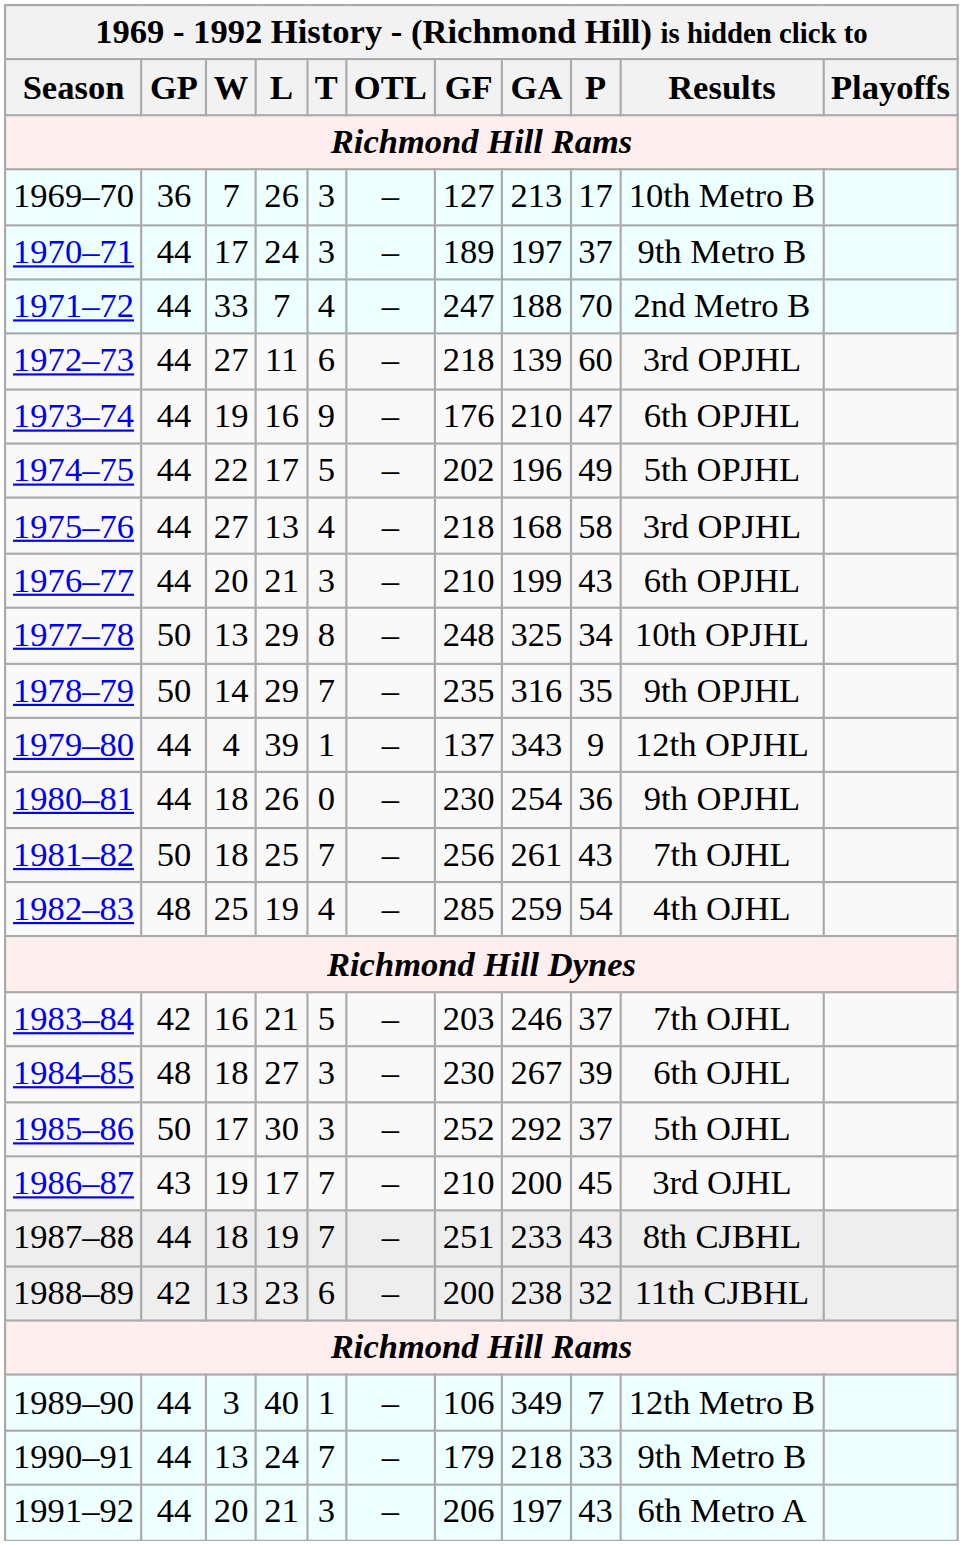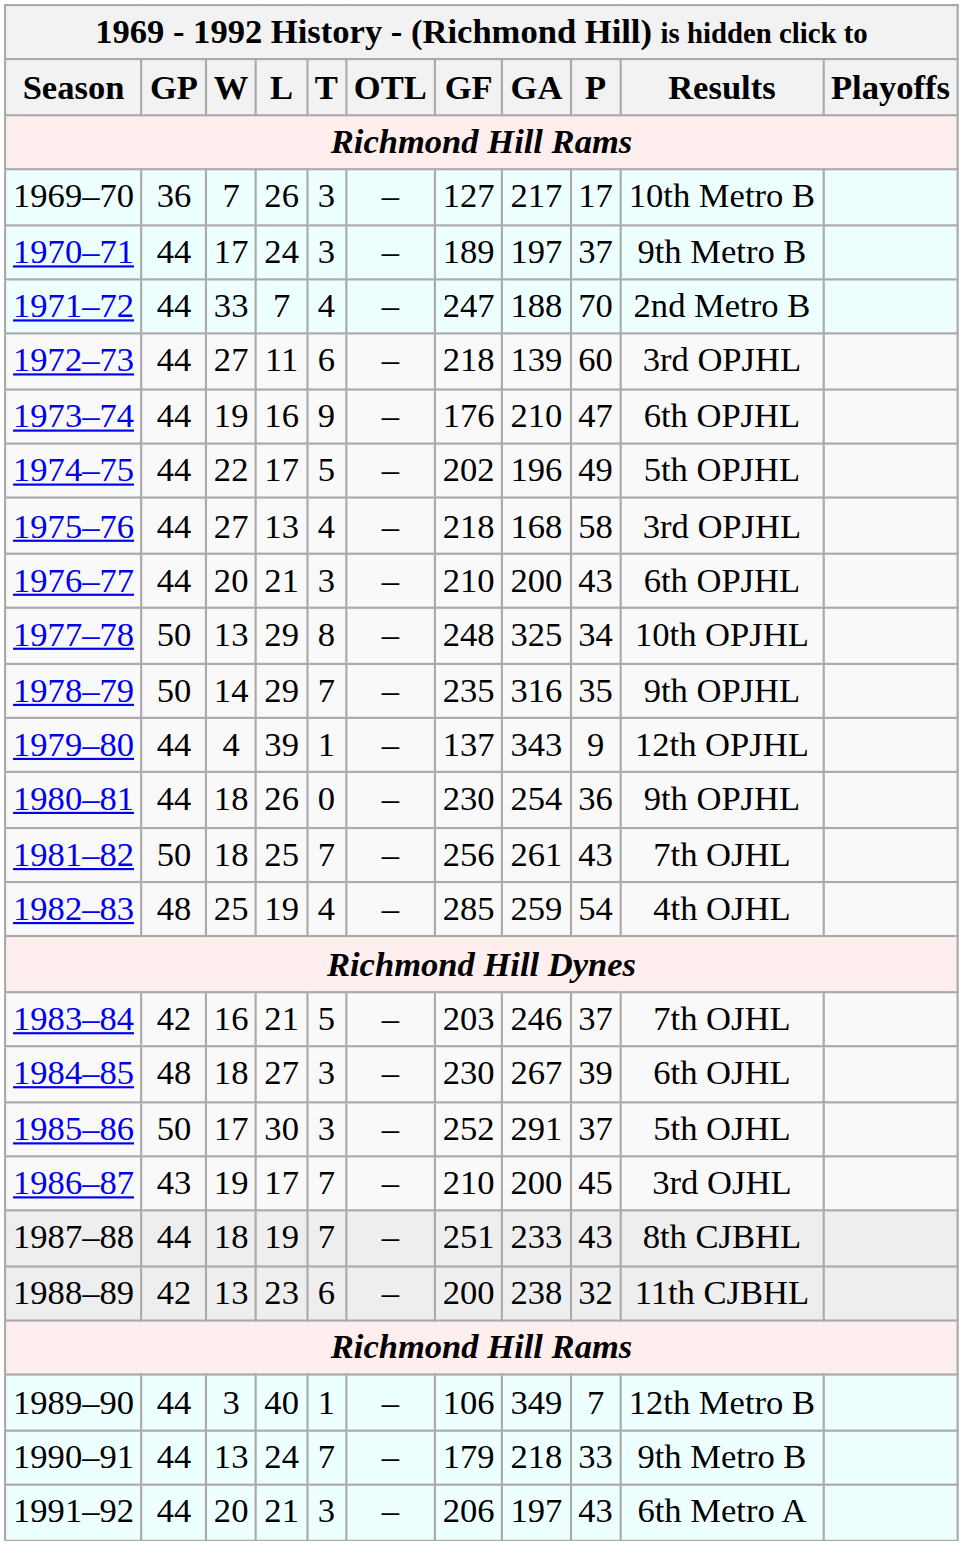1969–70 | GA: 213 -> 217
1976–77 | GA: 199 -> 200
1985–86 | GA: 292 -> 291
